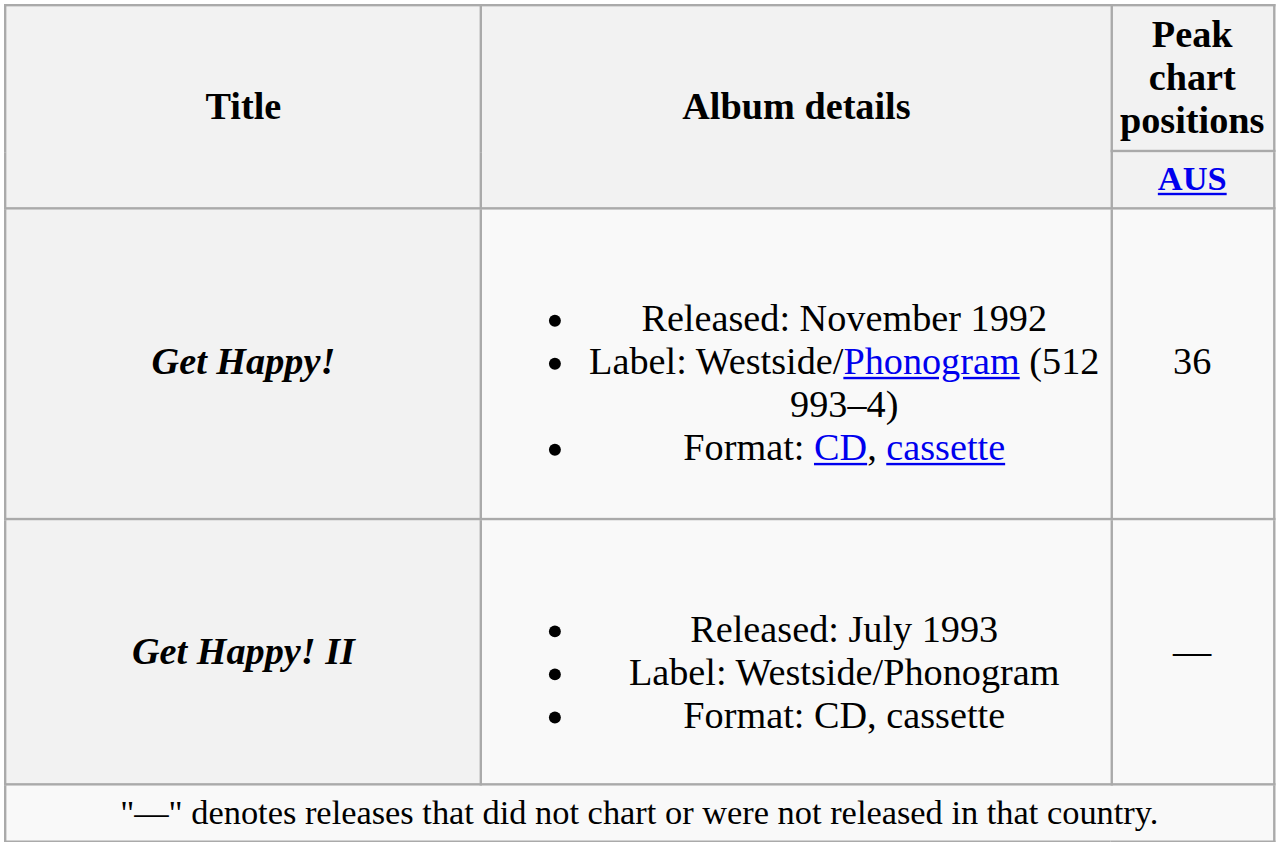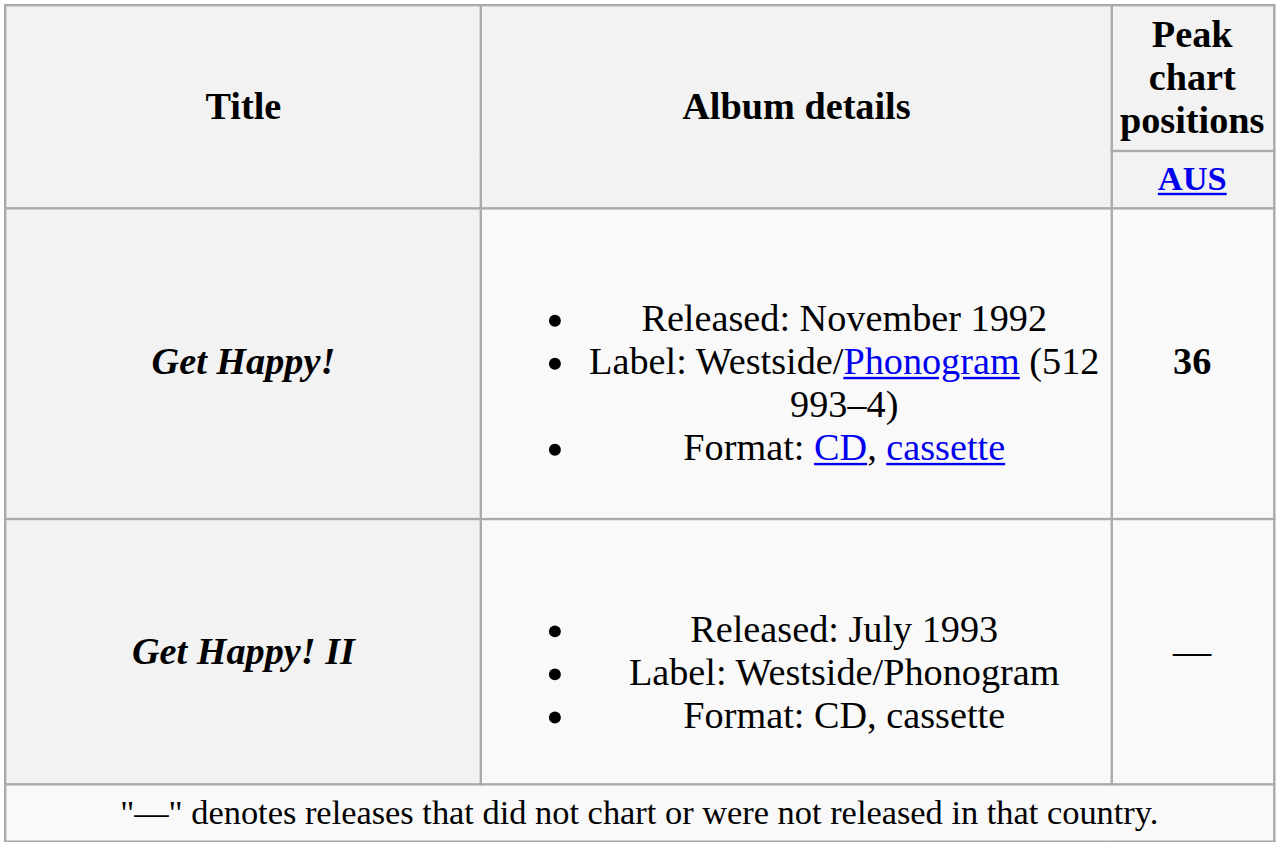Get Happy! | Peak chart positions / AUS: normal -> bold
